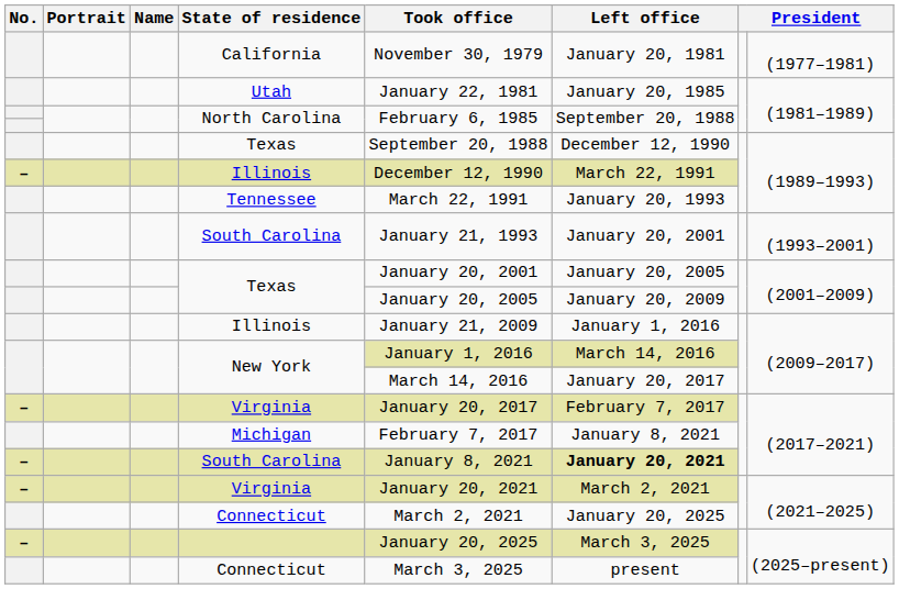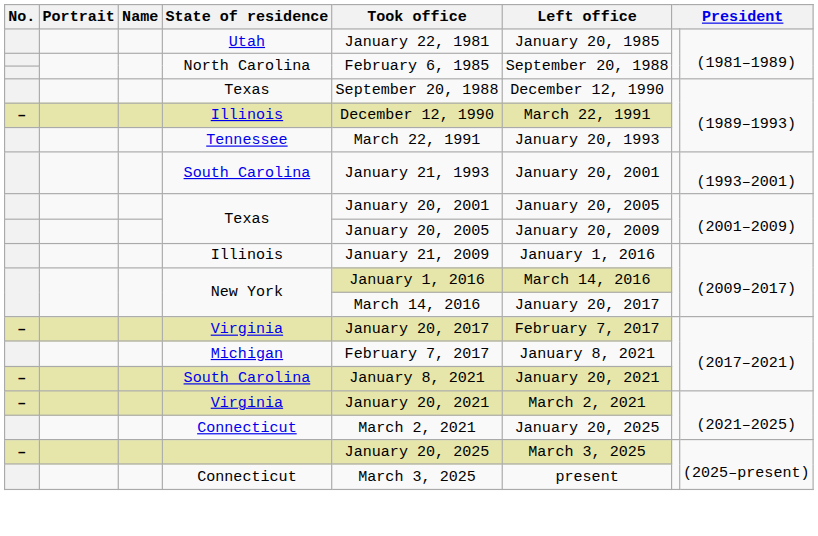- row: California | November 30, 1979 | January 20, 1981 | (1977–1981)
– / South Carolina | Left office: bold -> normal
